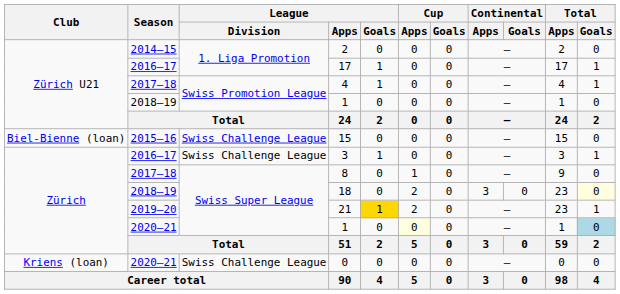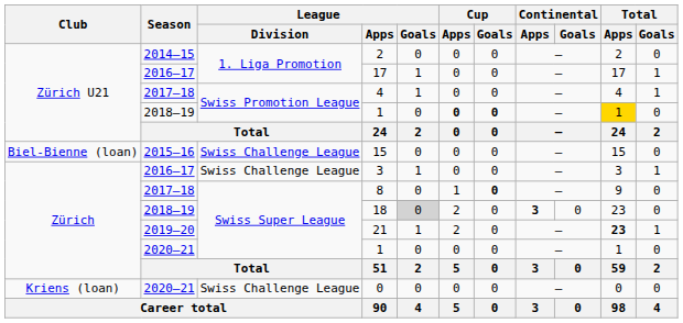2018–19 / 1 | Cup / Apps: normal -> bold
2018–19 / 1 | Cup / Goals: normal -> bold
2018–19 / 1 | Total / Apps: no background -> gold background
8 | Cup / Goals: normal -> bold
18 | League / Goals: no background -> lightgrey background
18 | Continental / Apps: normal -> bold
18 | Total / Goals: lightyellow background -> no background
21 | League / Goals: gold background -> no background
21 | Total / Apps: normal -> bold
2020–21 / 1 | Cup / Apps: lightyellow background -> no background
2020–21 / 1 | Total / Goals: lightblue background -> no background
